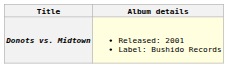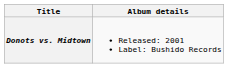Donots vs. Midtown | Album details: lightyellow background -> no background
